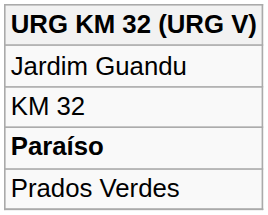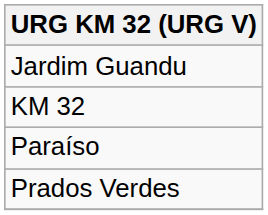row 4 | column 1: bold -> normal
